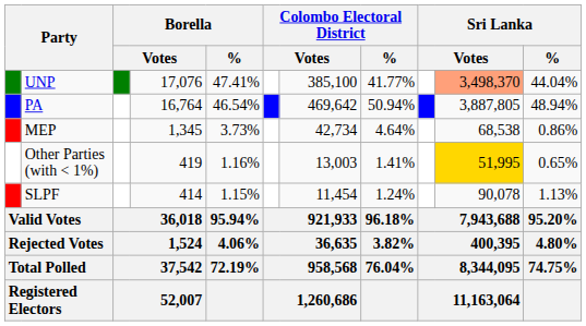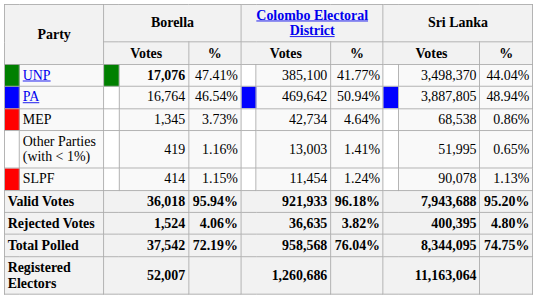UNP | column 4: normal -> bold
UNP | column 10: lightsalmon background -> no background
Other Parties (with < 1%) | column 10: gold background -> no background
